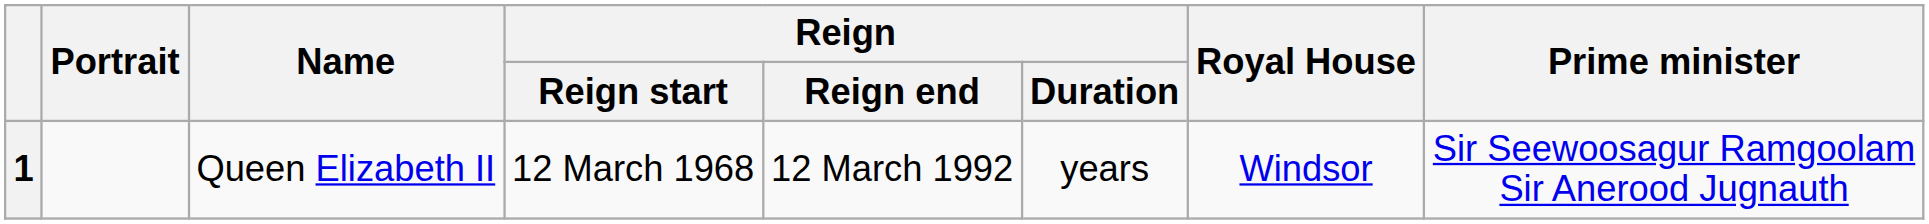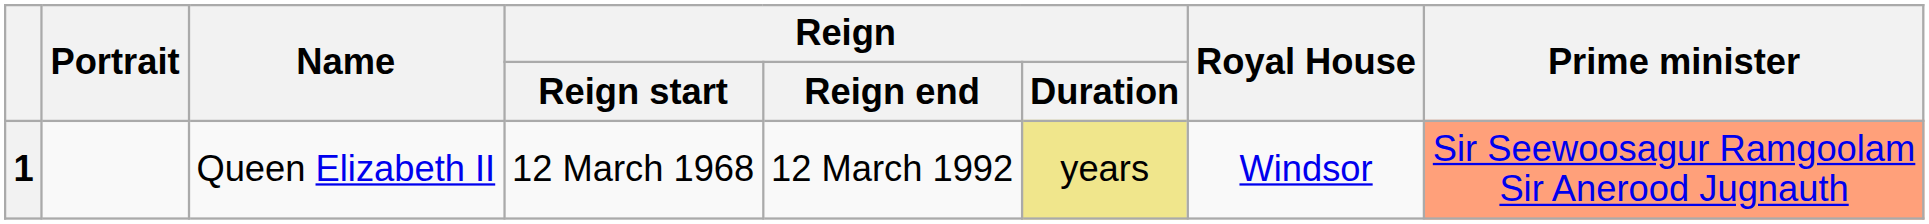1 | Reign / Duration: no background -> khaki background
1 | Prime minister: no background -> lightsalmon background
